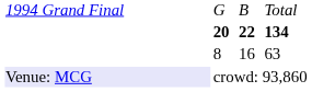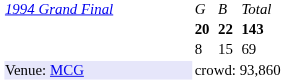20 | column 4: 134 -> 143
8 | column 3: 16 -> 15
8 | column 4: 63 -> 69
